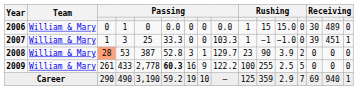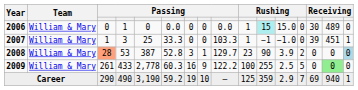2006 | column 11: no background -> paleturquoise background
2008 | column 16: no background -> lightblue background
2009 | column 6: bold -> normal
2009 | column 15: no background -> lightgreen background
